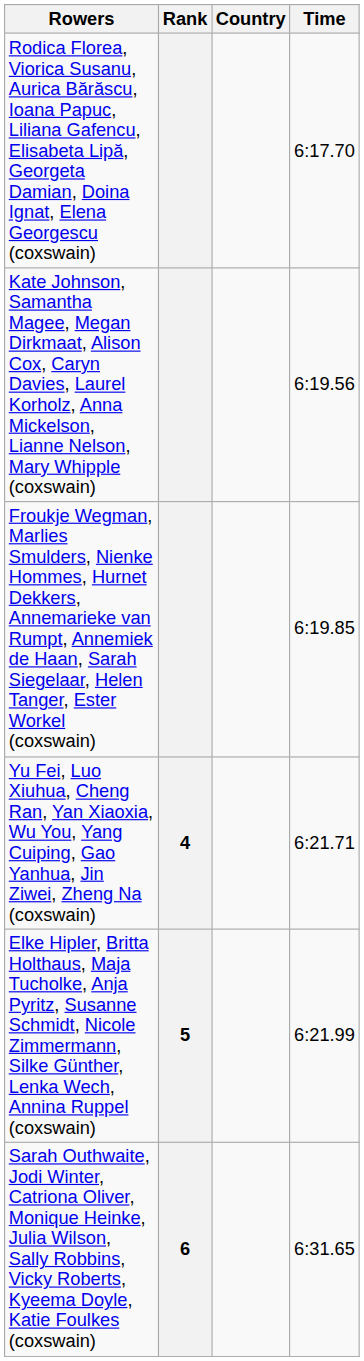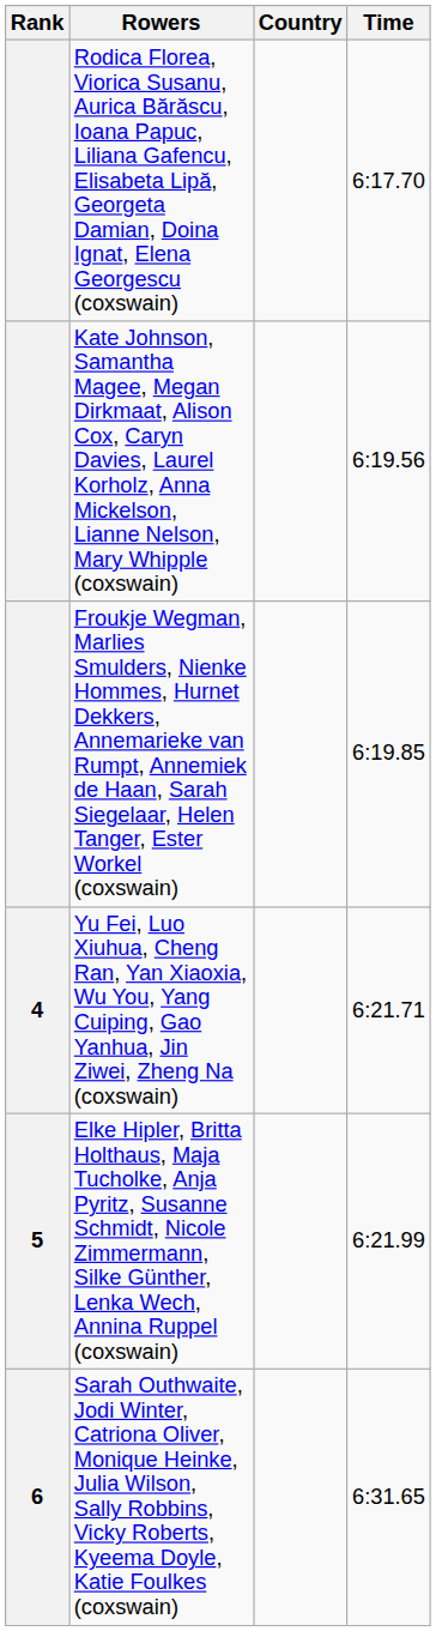columns swapped: Rank <-> Rowers
